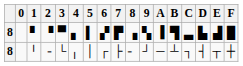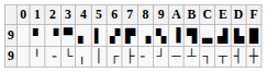columns swapped: D <-> E
row 2 | column 1: 8 -> 9
row 3 | column 1: 8 -> 9
